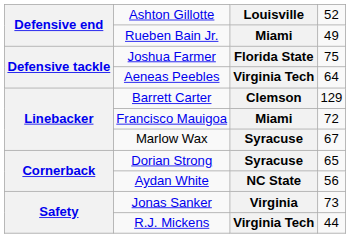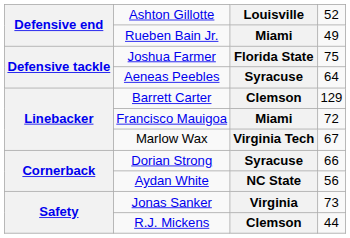Aeneas Peebles | column 3: Virginia Tech -> Syracuse
Marlow Wax | column 3: Syracuse -> Virginia Tech
Dorian Strong | column 4: 65 -> 66
R.J. Mickens | column 3: Virginia Tech -> Clemson
